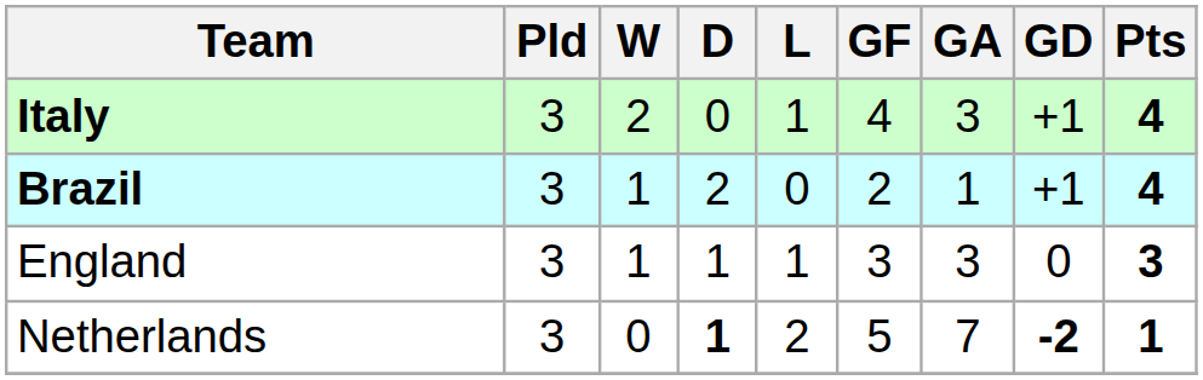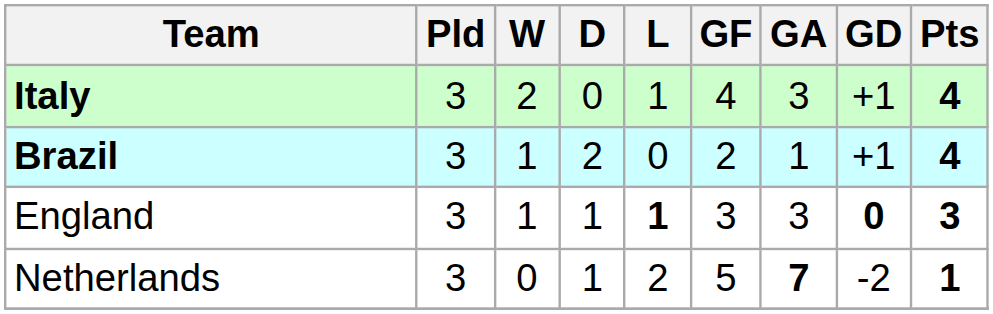England | L: normal -> bold
England | GD: normal -> bold
Netherlands | D: bold -> normal
Netherlands | GA: normal -> bold
Netherlands | GD: bold -> normal
